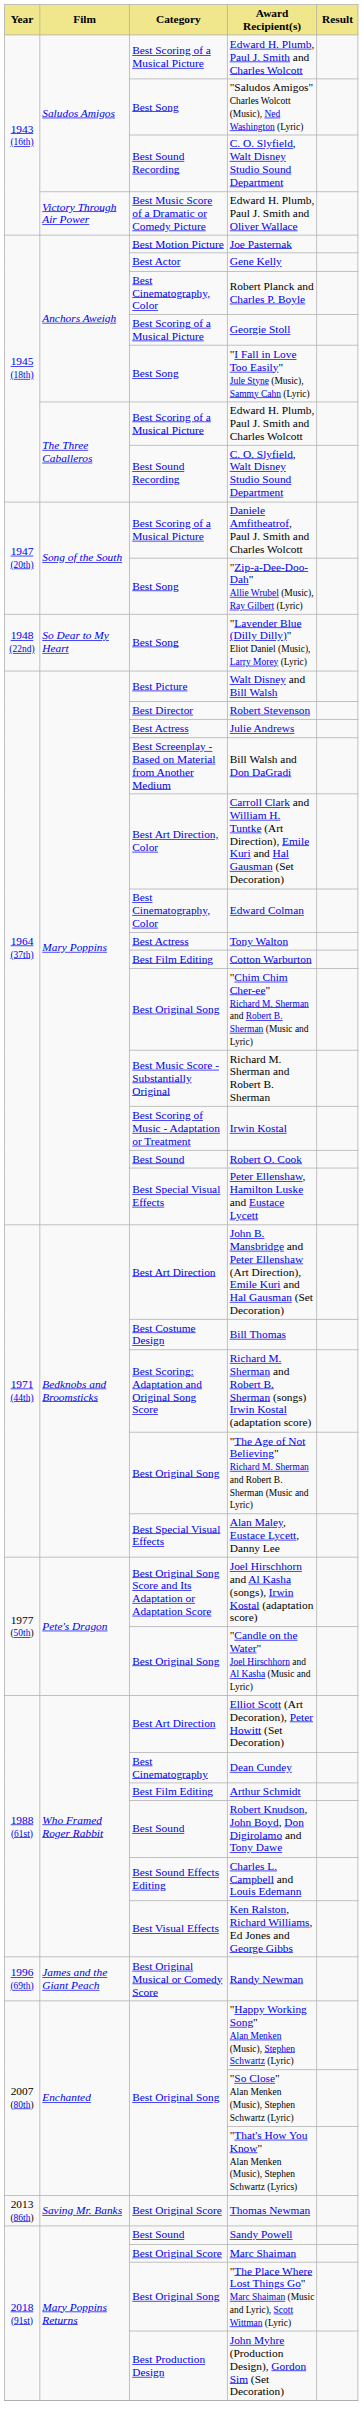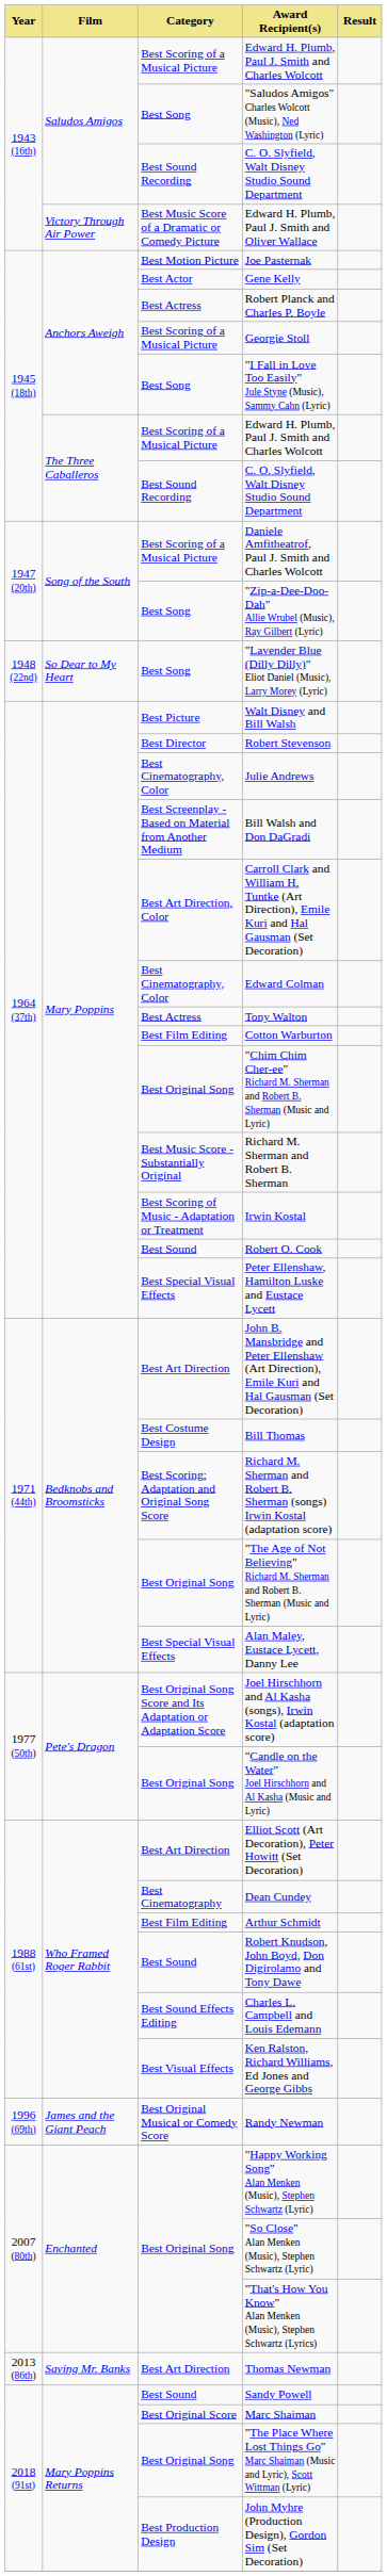Robert Planck and Charles P. Boyle | Category: Best Cinematography, Color -> Best Actress
Julie Andrews | Category: Best Actress -> Best Cinematography, Color
Thomas Newman | Category: Best Original Score -> Best Art Direction
